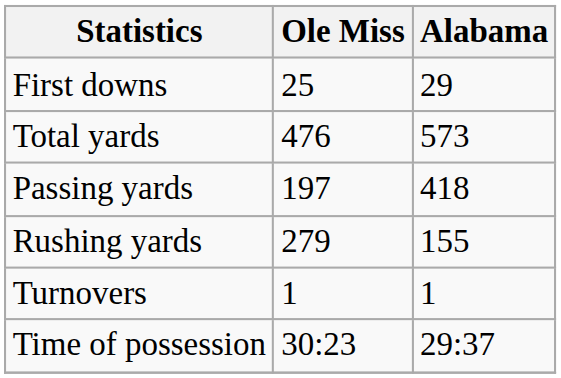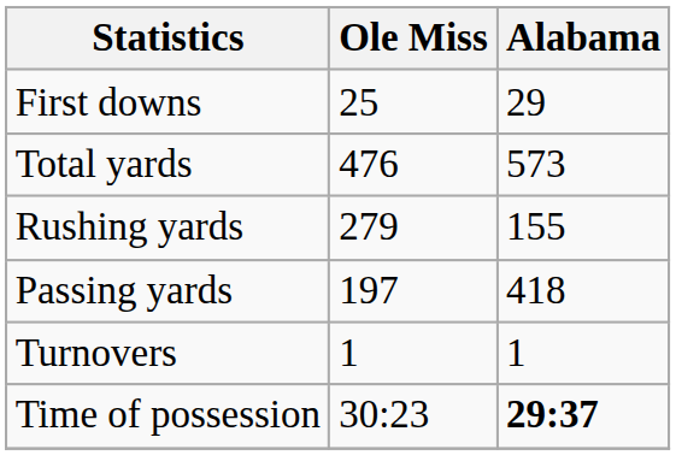rows swapped: Rushing yards <-> Passing yards
Time of possession | Alabama: normal -> bold
